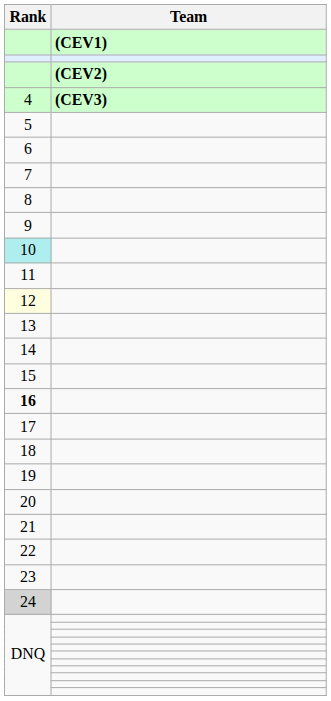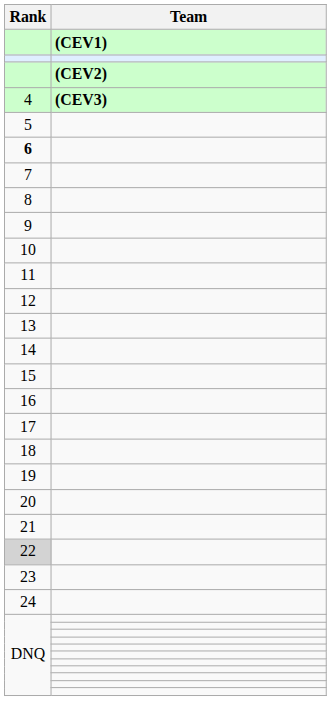row 7 | Rank: normal -> bold
row 11 | Rank: paleturquoise background -> no background
row 13 | Rank: lightyellow background -> no background
row 17 | Rank: bold -> normal
row 23 | Rank: no background -> lightgrey background
row 25 | Rank: lightgrey background -> no background
